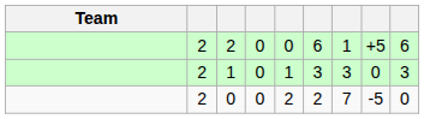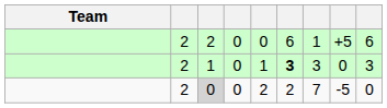row 3 | column 6: normal -> bold
row 4 | column 3: no background -> lightgrey background
